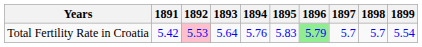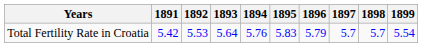row 2 | 1892: pink background -> no background
row 2 | 1896: lightgreen background -> no background
